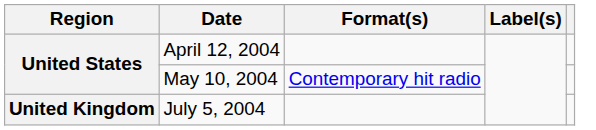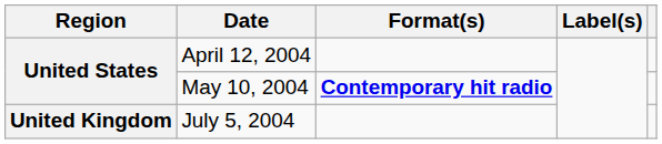May 10, 2004 | Format(s): normal -> bold
